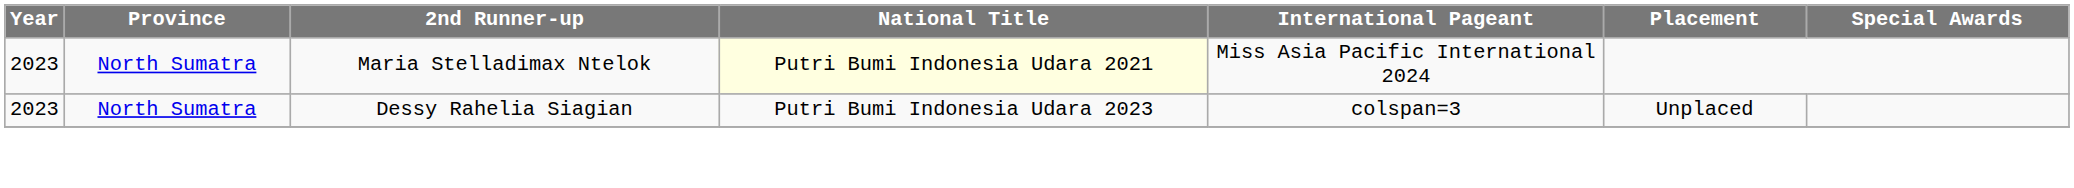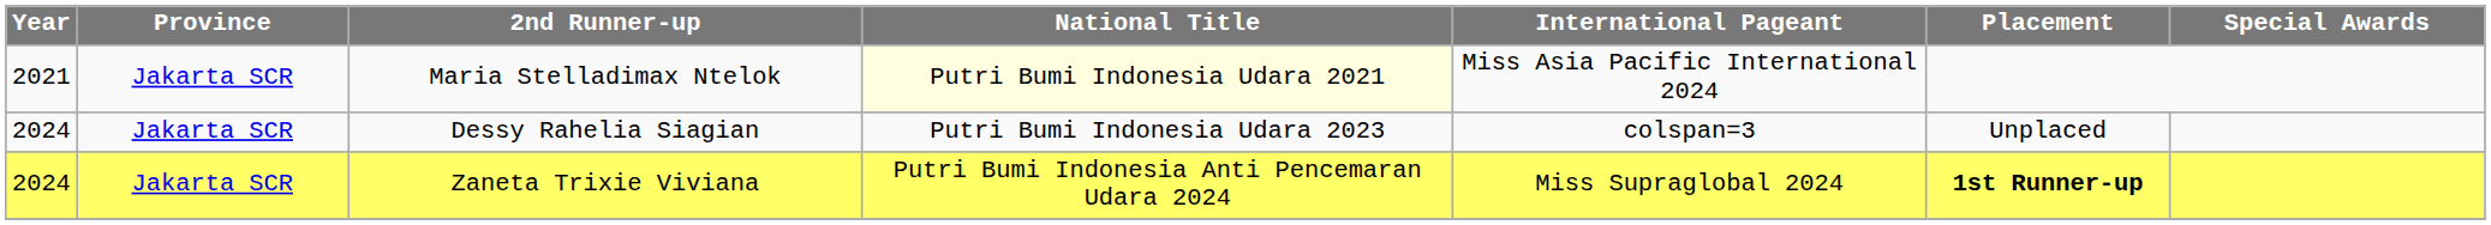Maria Stelladimax Ntelok | Year: 2023 -> 2021
Maria Stelladimax Ntelok | Province: North Sumatra -> Jakarta SCR
Dessy Rahelia Siagian | Year: 2023 -> 2024
Dessy Rahelia Siagian | Province: North Sumatra -> Jakarta SCR
+ row: 2024 | Jakarta SCR | Zaneta Trixie Viviana | Putri Bumi Indonesia Anti Pencemaran Udara 2024 | Miss Supraglobal 2024 | 1st Runner-up
